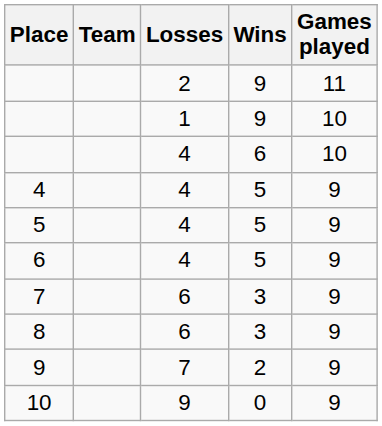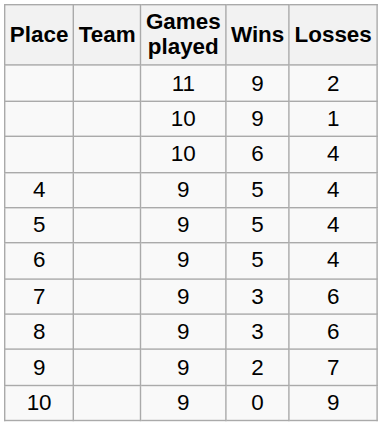columns swapped: Games played <-> Losses
